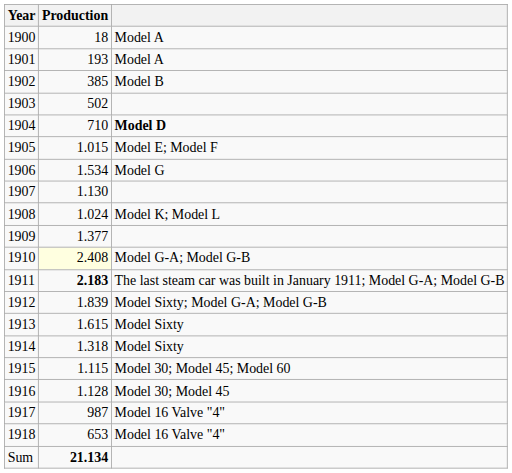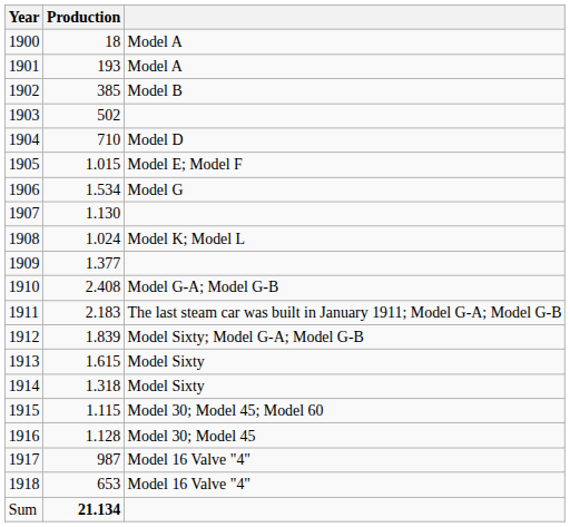1904 | column 3: bold -> normal
1910 | Production: lightyellow background -> no background
1911 | Production: bold -> normal
